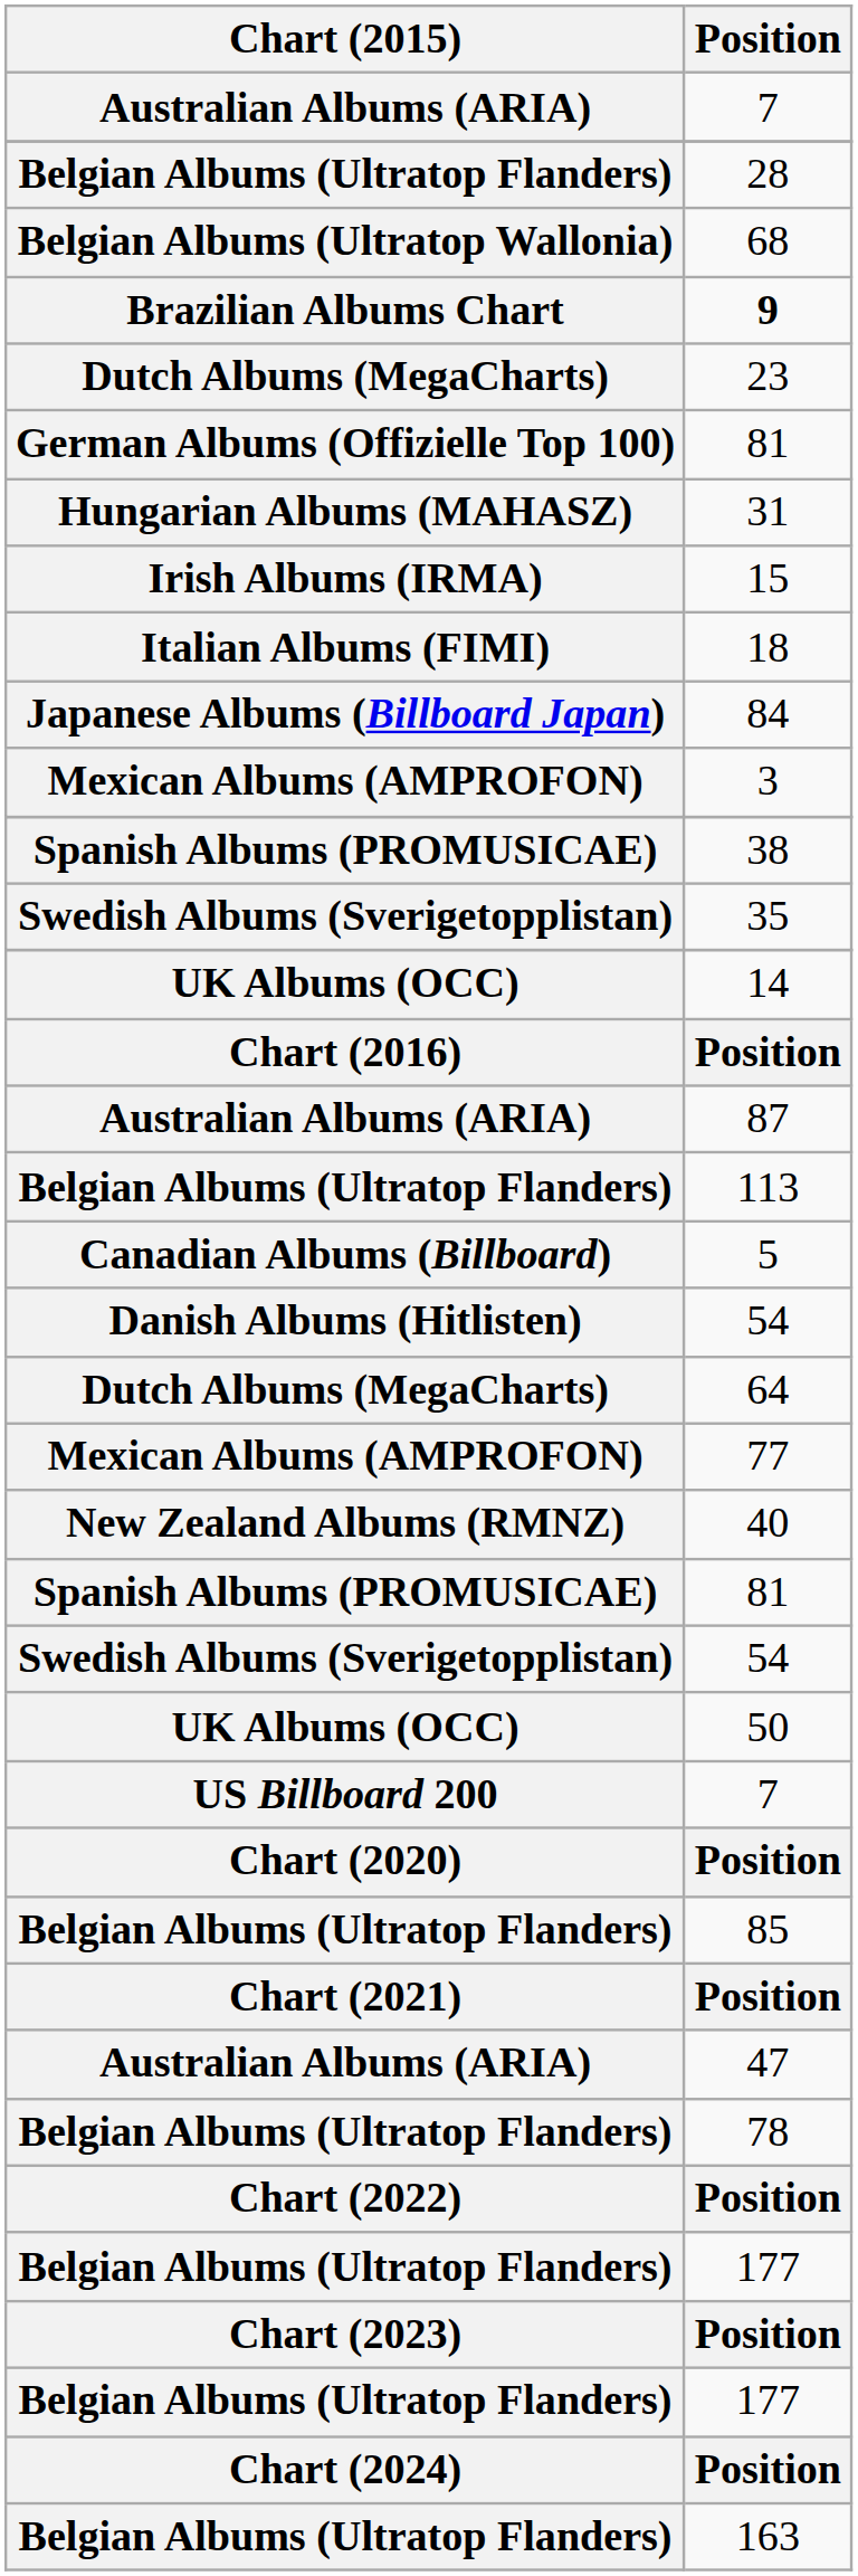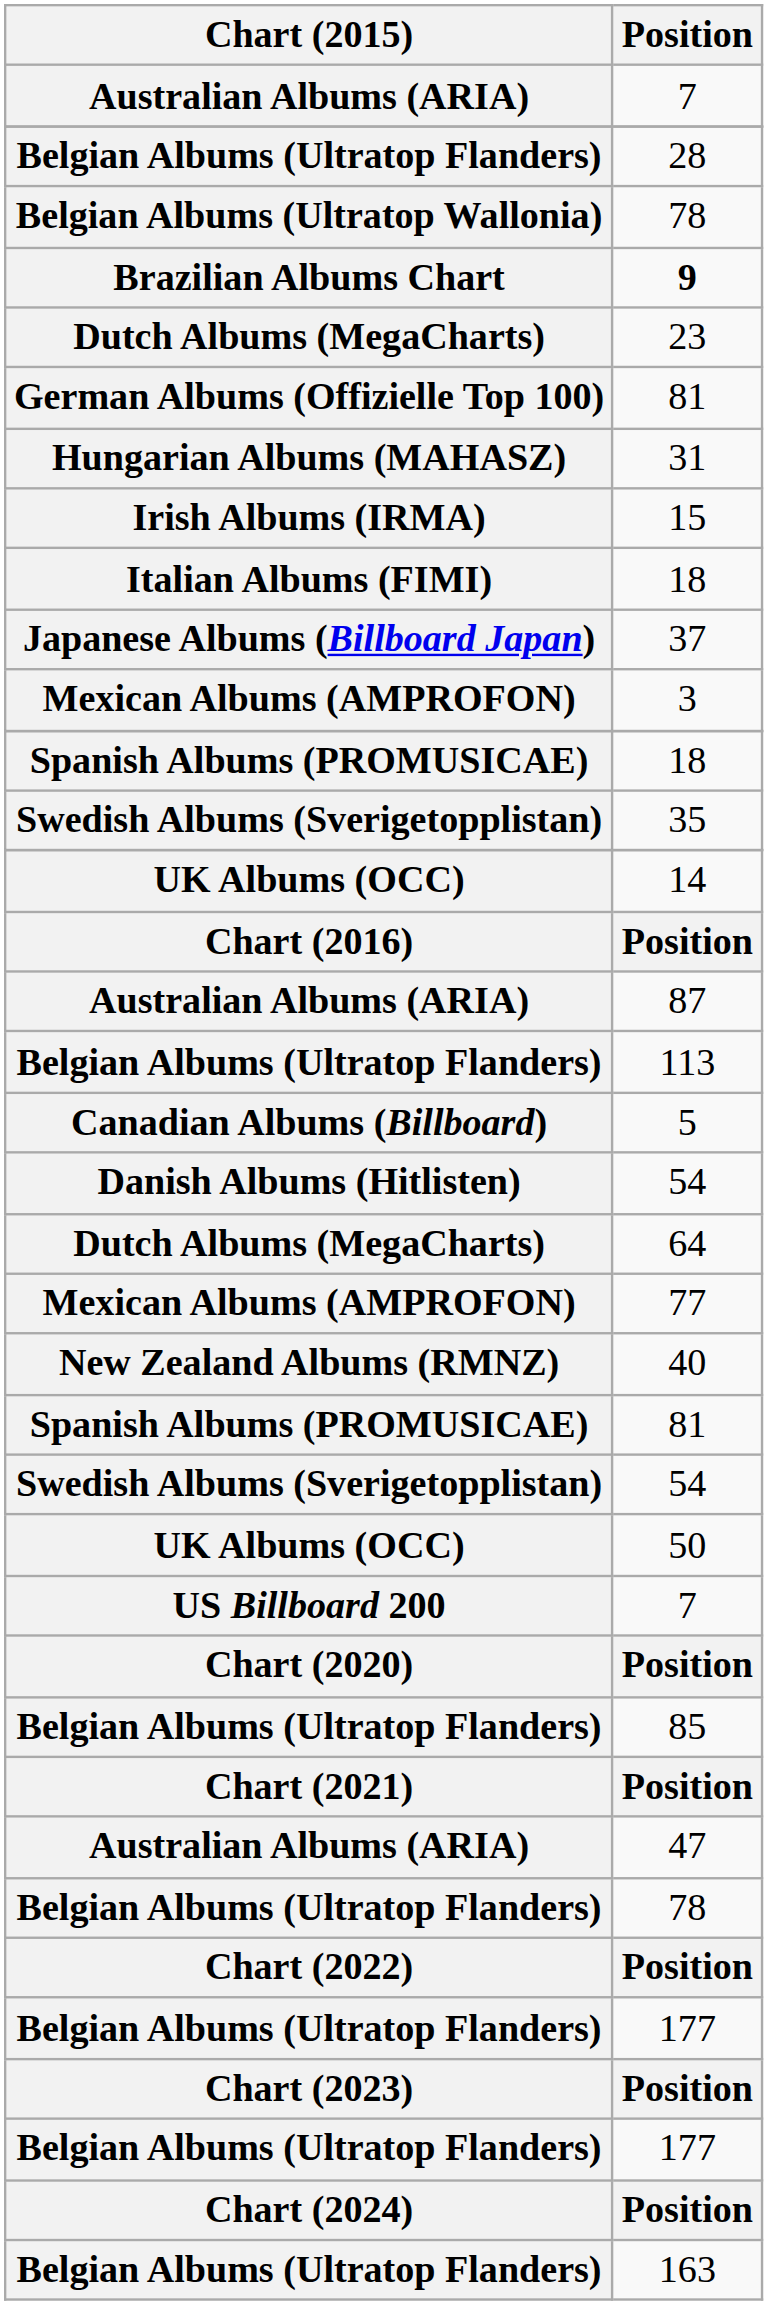row 4 | Position: 68 -> 78
row 11 | Position: 84 -> 37
row 13 | Position: 38 -> 18
